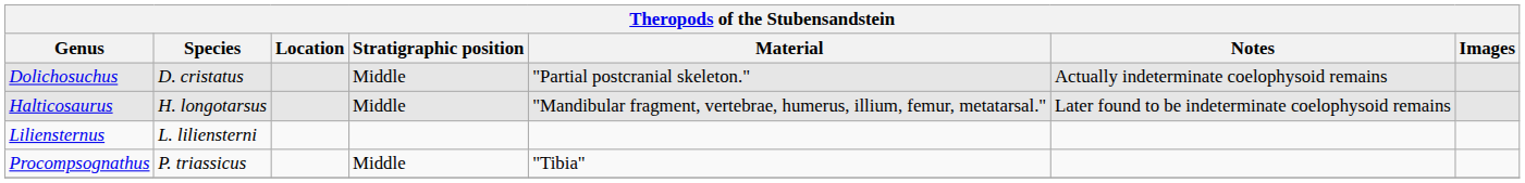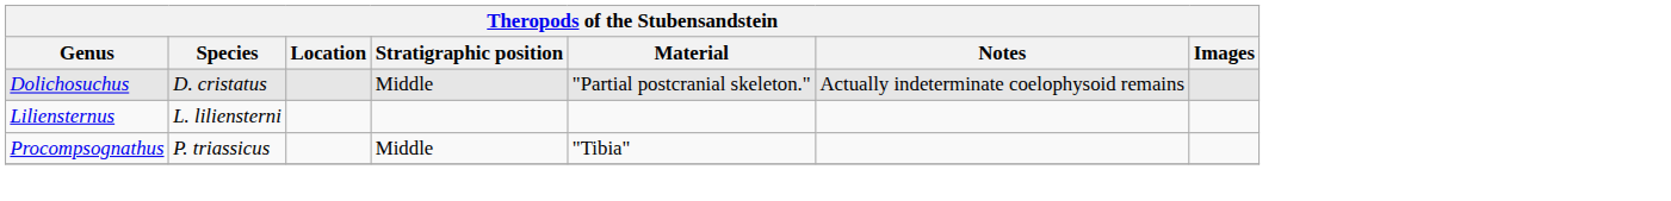- row: Halticosaurus | H. longotarsus | Middle | "Mandibular fragment, vertebrae, humerus, illium, femur, metatarsal." | Later found to be indeterminate coelophysoid remains
